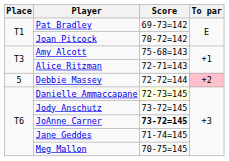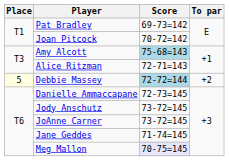Amy Alcott | Score: no background -> lightblue background
Debbie Massey | Place: no background -> lightyellow background
Debbie Massey | Score: no background -> lightblue background
Debbie Massey | To par: pink background -> no background
Danielle Ammaccapane | Score: lightyellow background -> no background
JoAnne Carner | Score: bold -> normal
Meg Mallon | Score: no background -> lavender background
